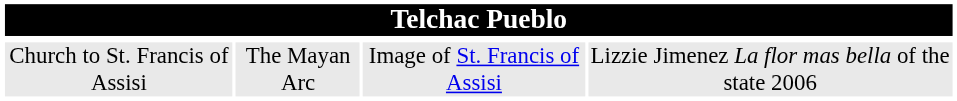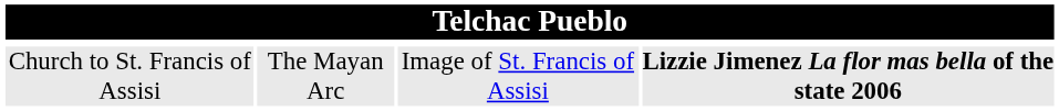Church to St. Francis of Assisi | column 4: normal -> bold
